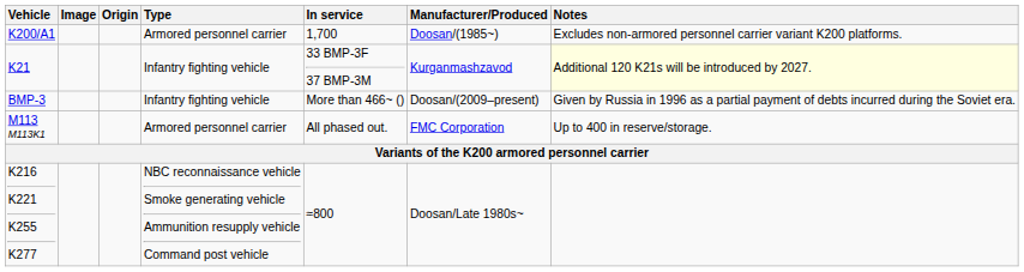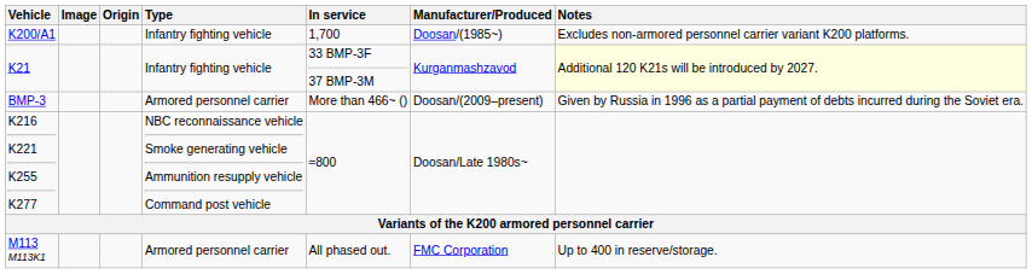K200/A1 | Type: Armored personnel carrier -> Infantry fighting vehicle
BMP-3 | Type: Infantry fighting vehicle -> Armored personnel carrier
rows swapped: M113 M113K1 <-> K216 K221 K255 K277
